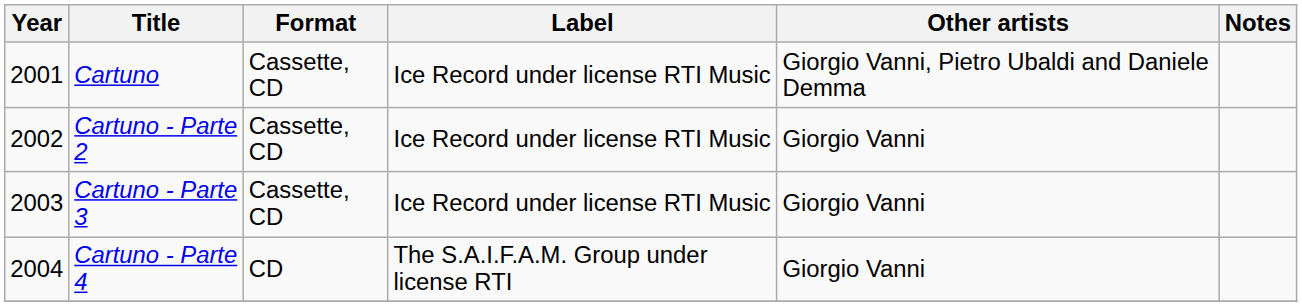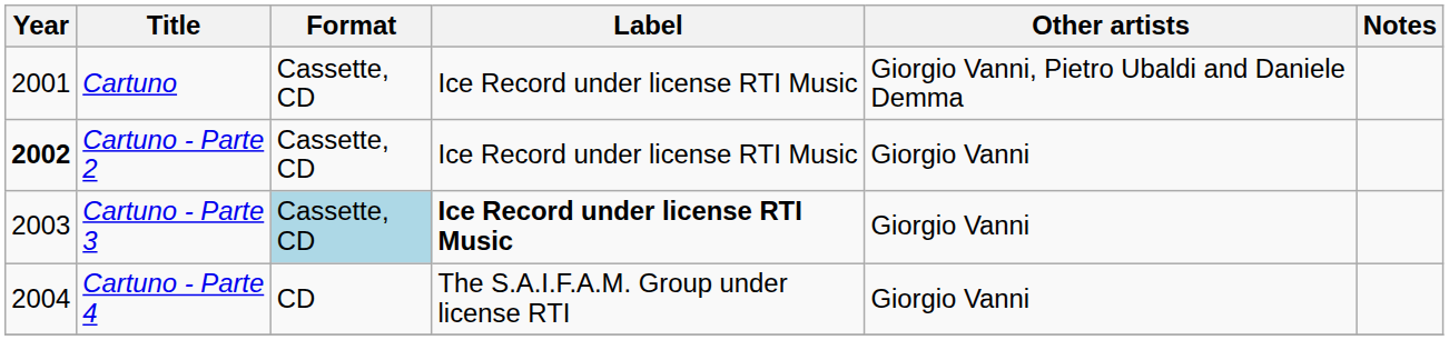Cartuno - Parte 2 | Year: normal -> bold
Cartuno - Parte 3 | Format: no background -> lightblue background
Cartuno - Parte 3 | Label: normal -> bold
